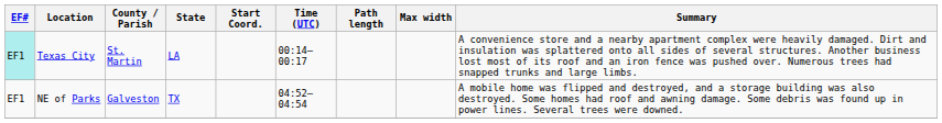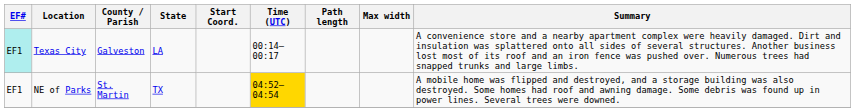Texas City | County / Parish: St. Martin -> Galveston
NE of Parks | County / Parish: Galveston -> St. Martin
NE of Parks | Time (UTC): no background -> gold background
